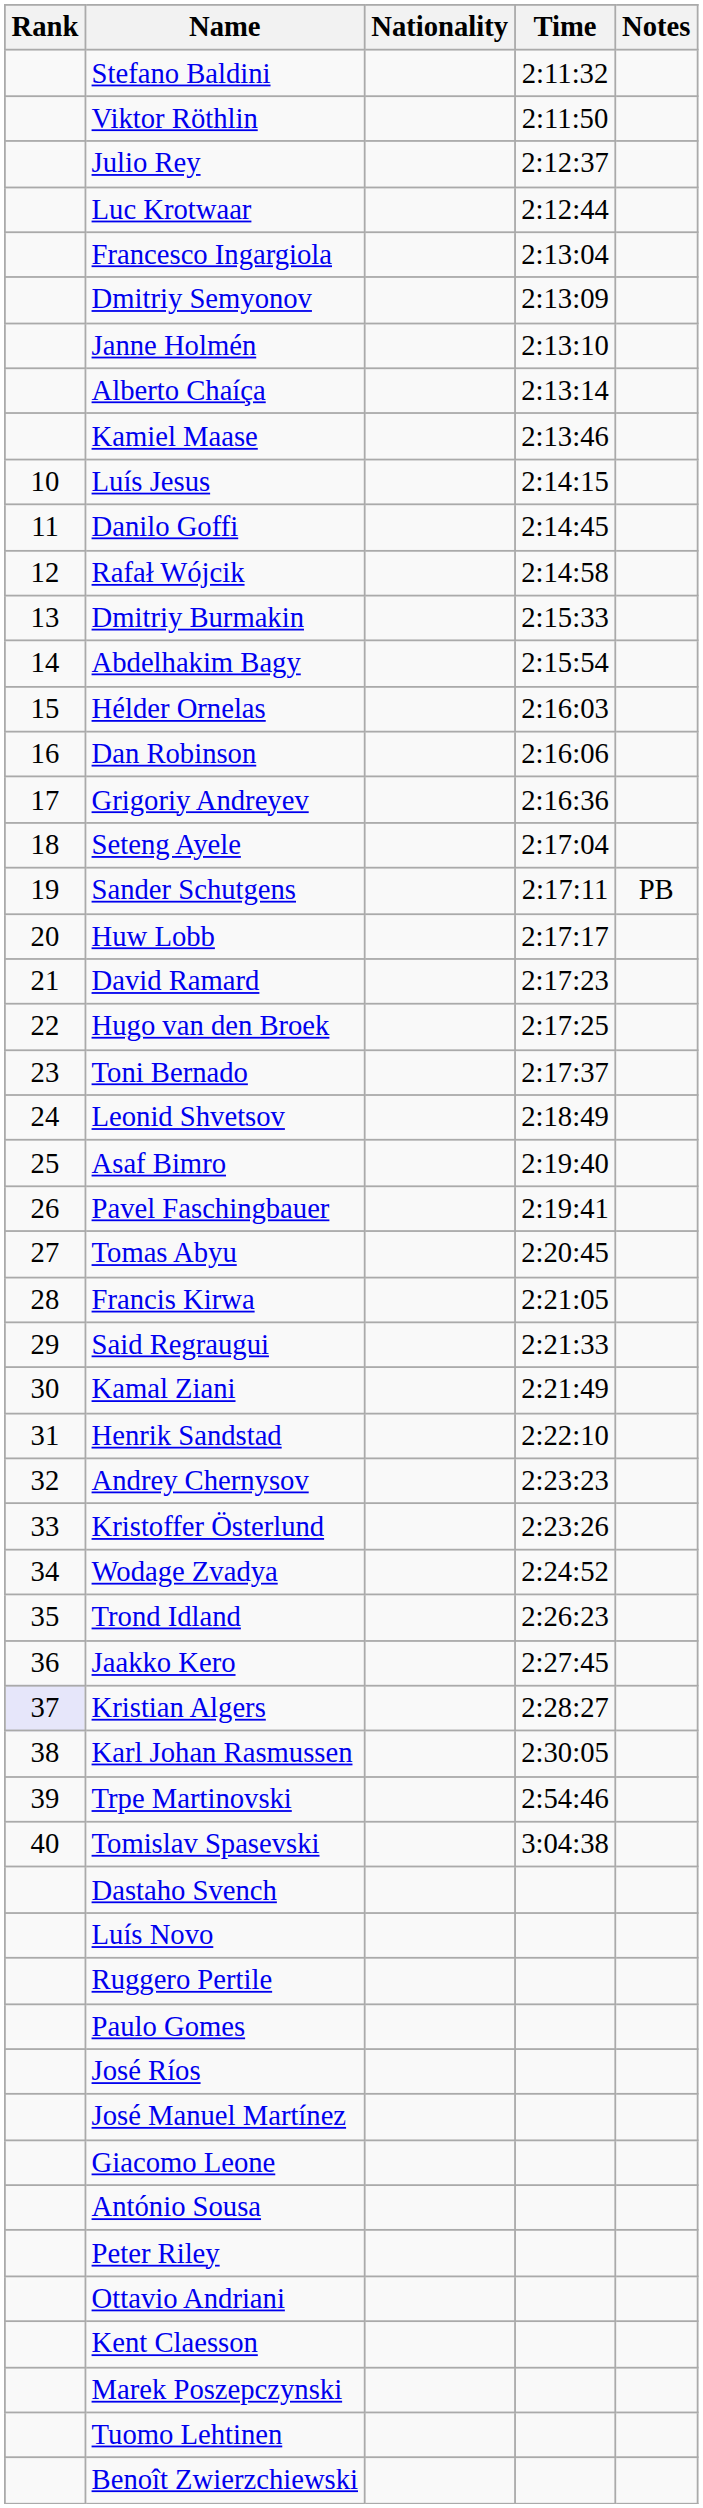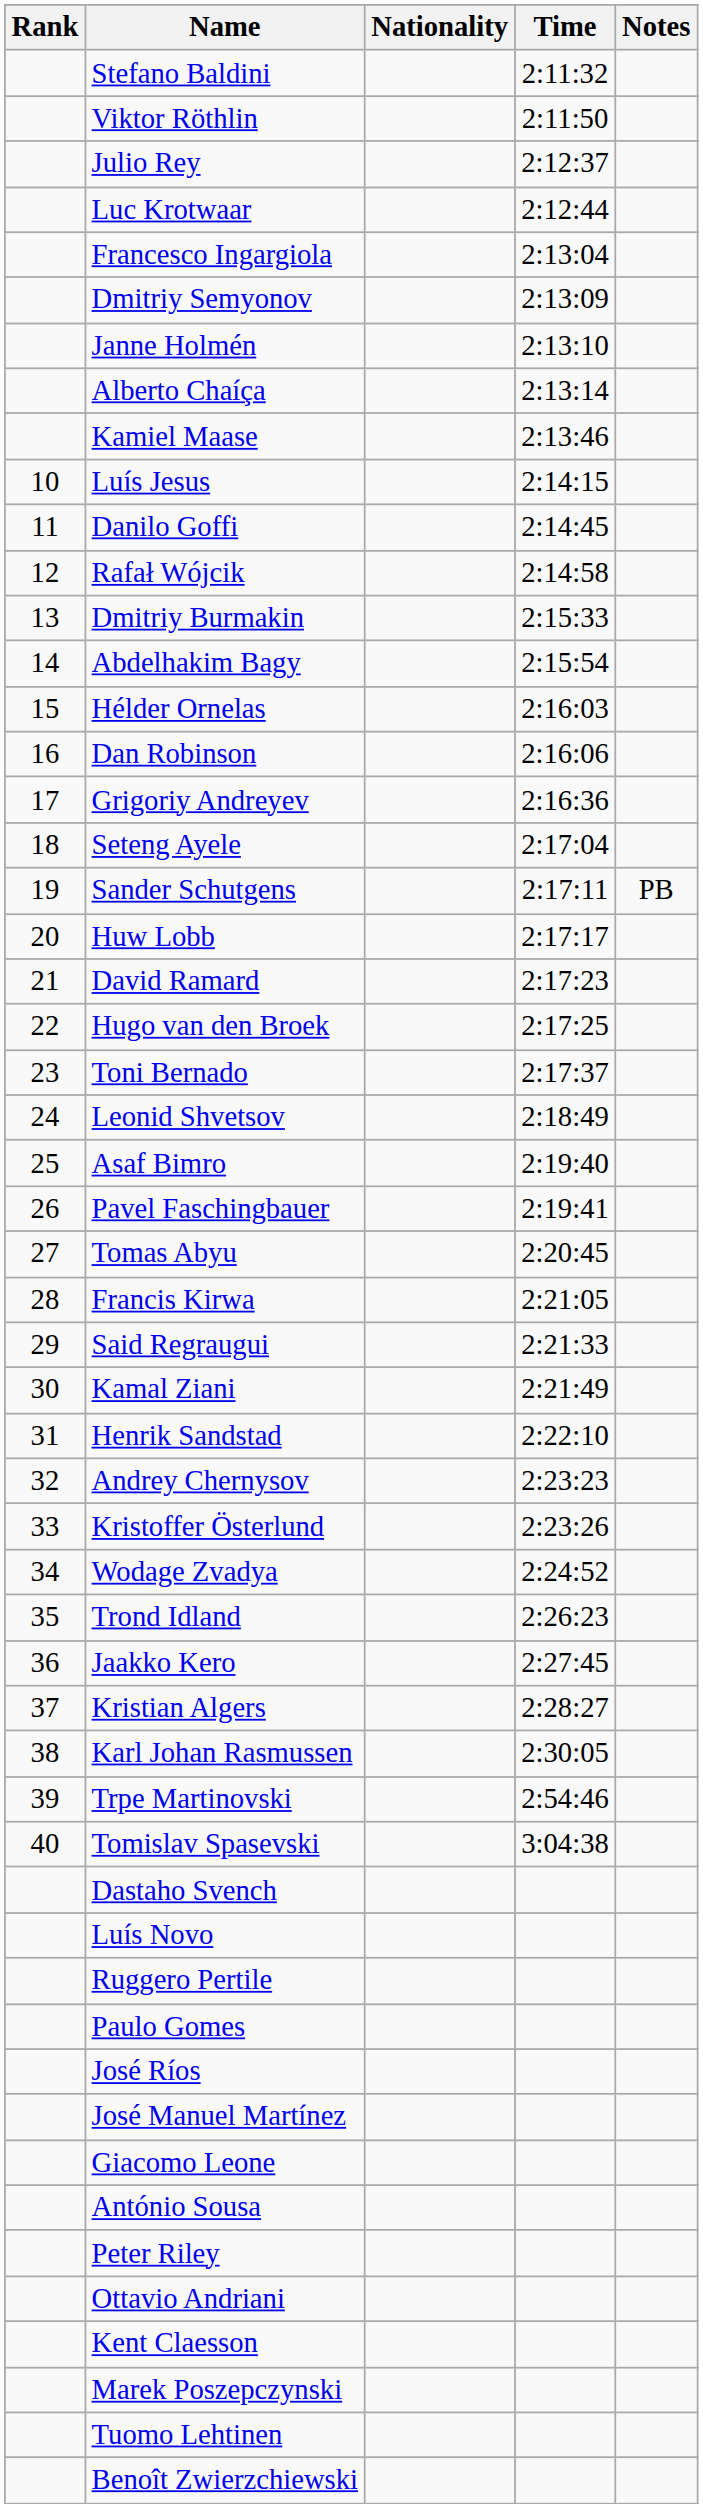Kristian Algers | Rank: lavender background -> no background
